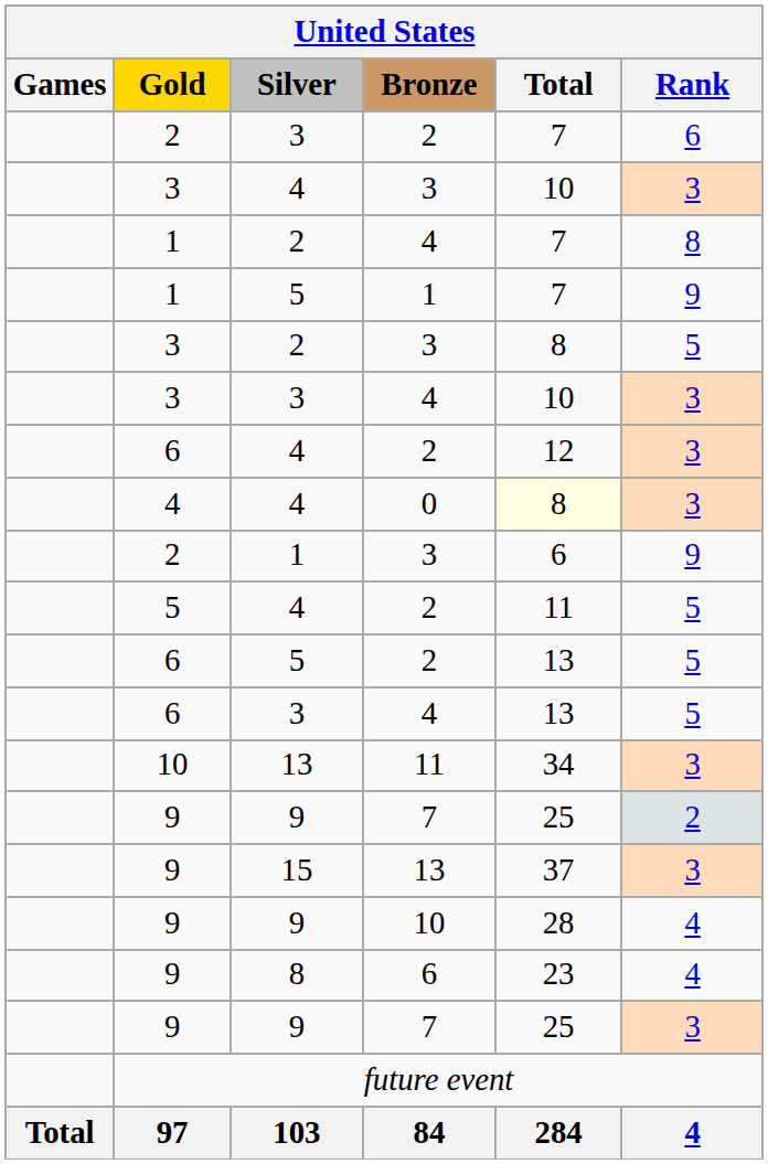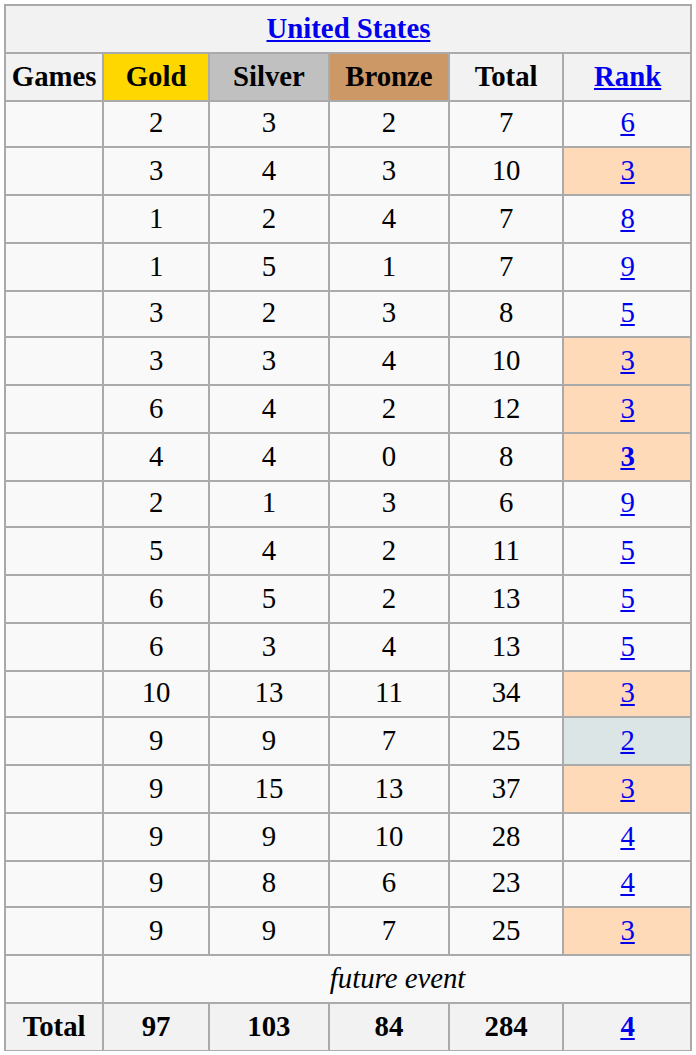0 | United States / Total: lightyellow background -> no background
0 | United States / Rank: normal -> bold
